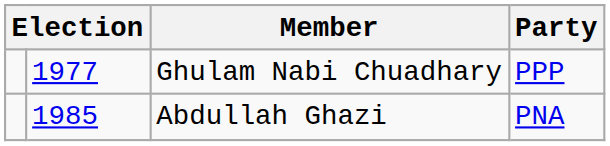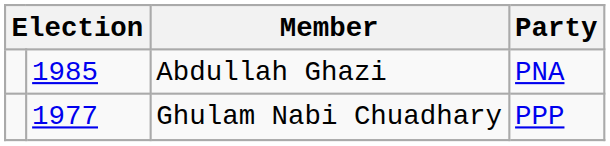rows swapped: Ghulam Nabi Chuadhary <-> Abdullah Ghazi
